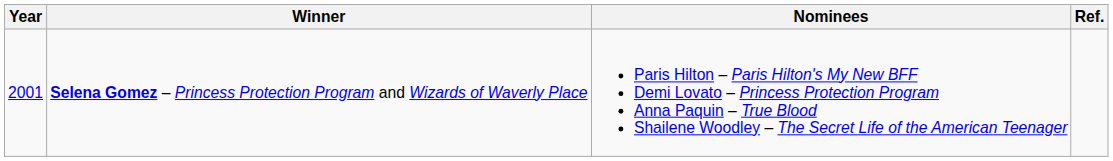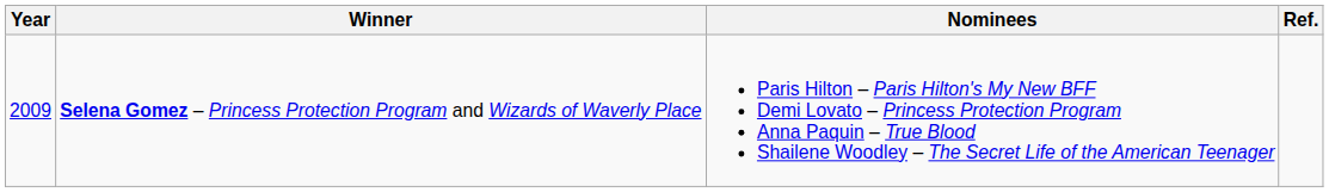row 2 | Year: 2001 -> 2009
